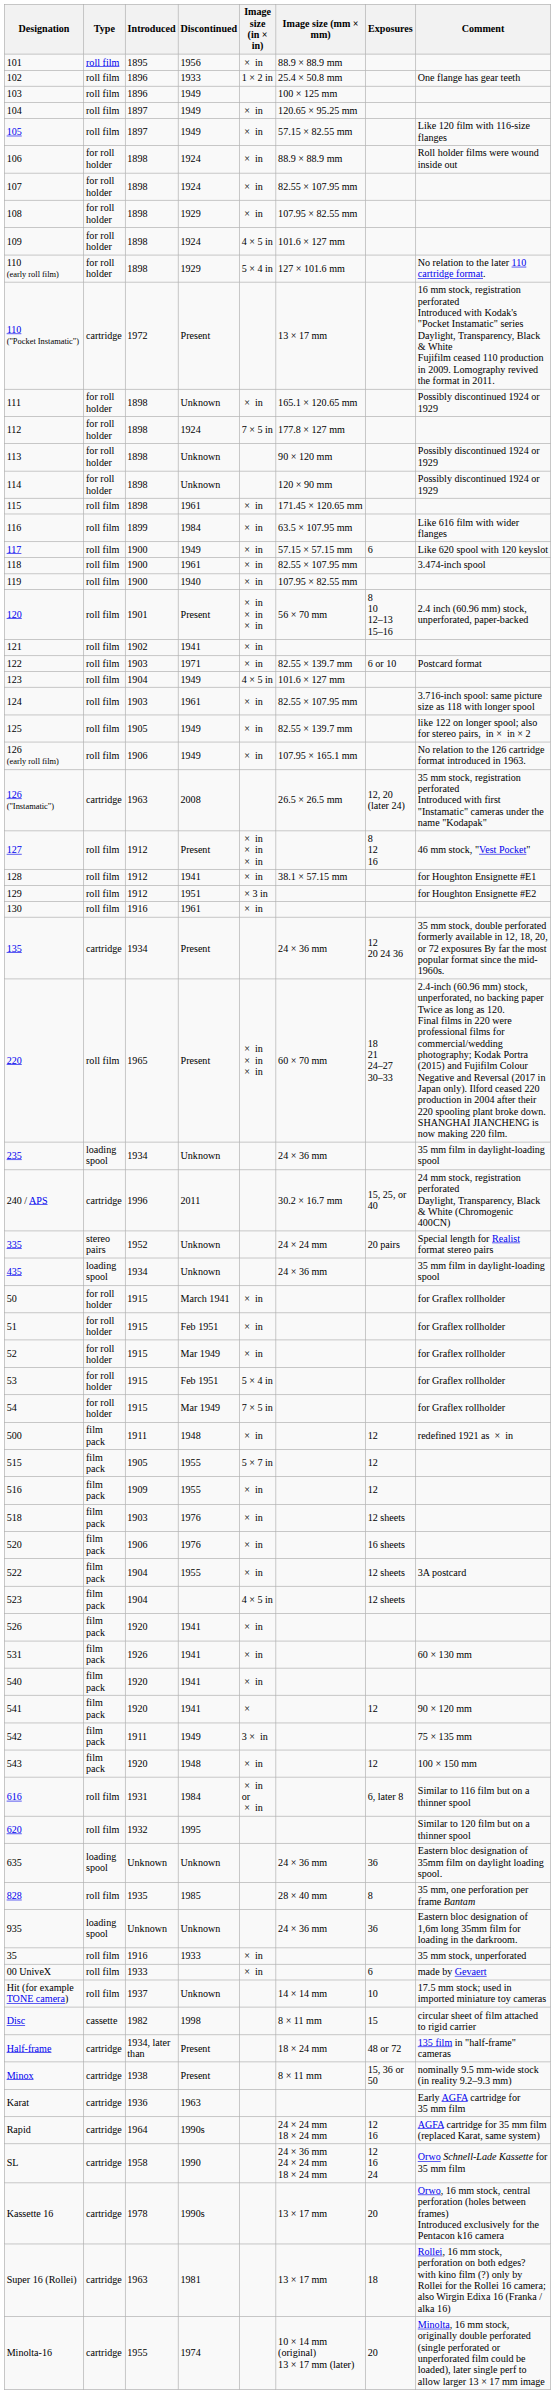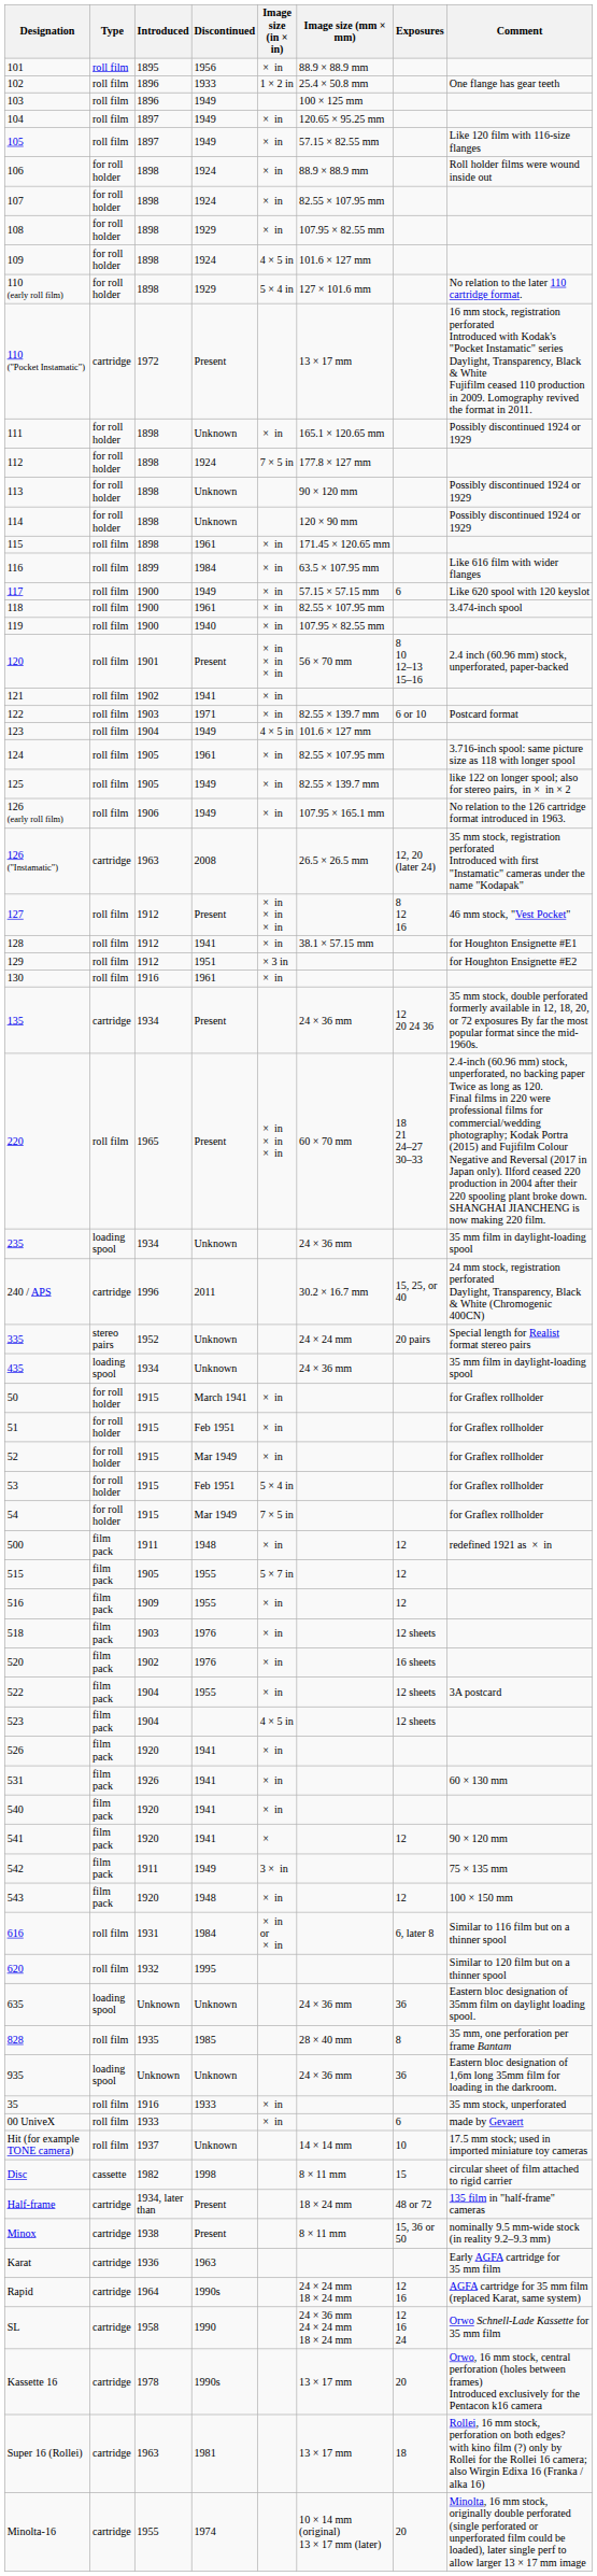124 | Introduced: 1903 -> 1905
520 | Introduced: 1906 -> 1902
